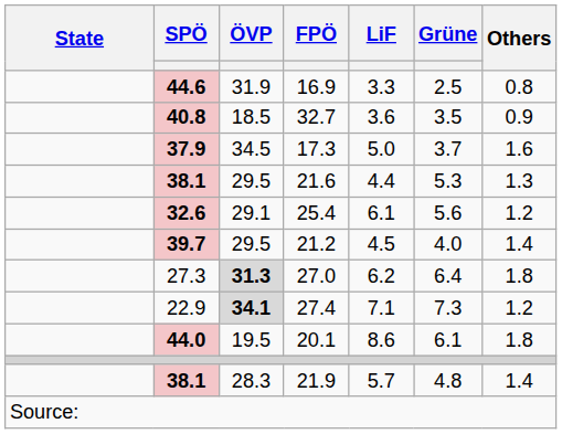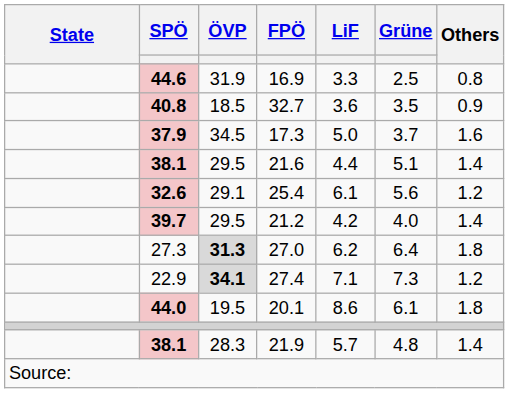21.6 | Grüne: 5.3 -> 5.1
21.6 | Others: 1.3 -> 1.4
21.2 | LiF: 4.5 -> 4.2
